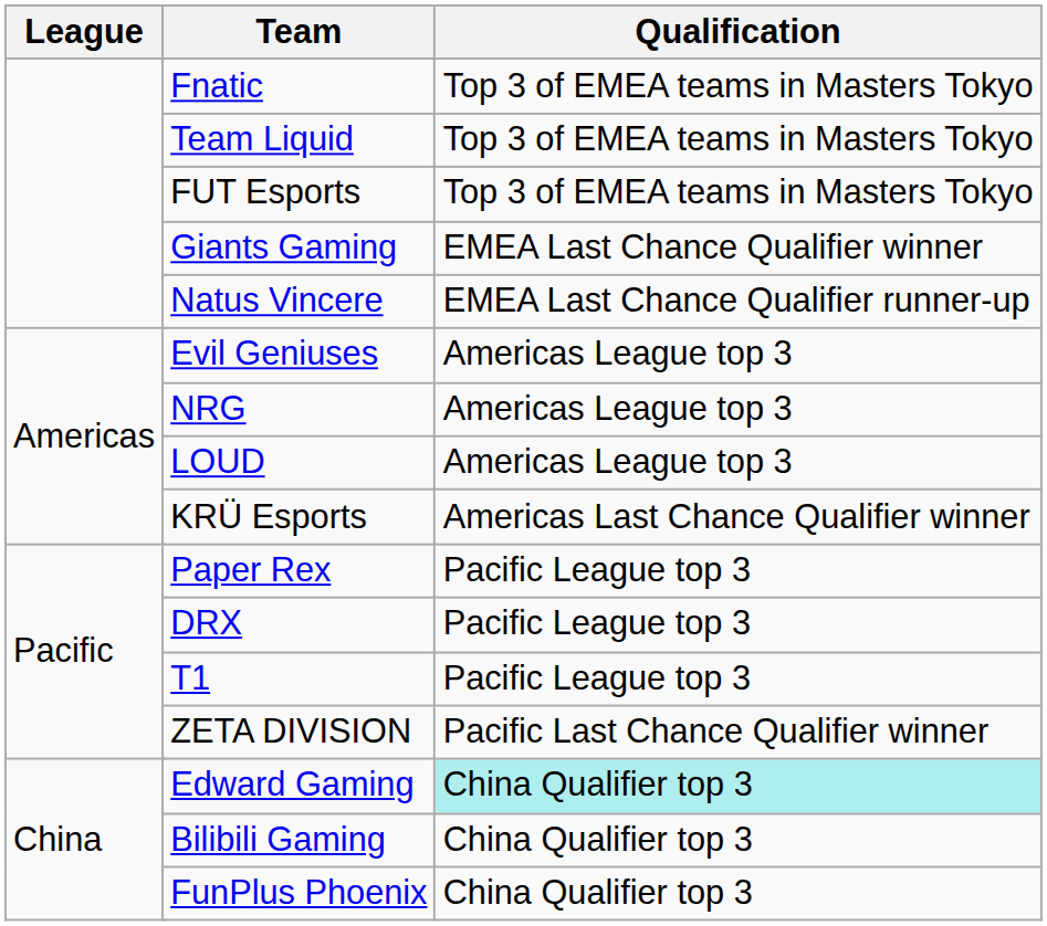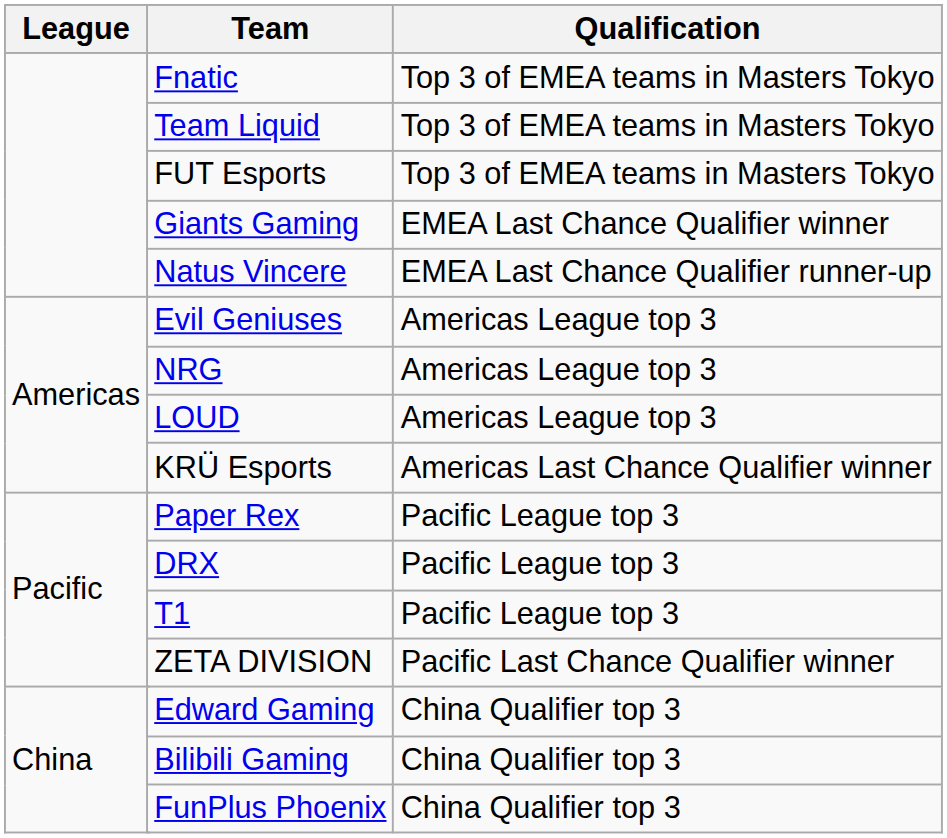Edward Gaming | Qualification: paleturquoise background -> no background
